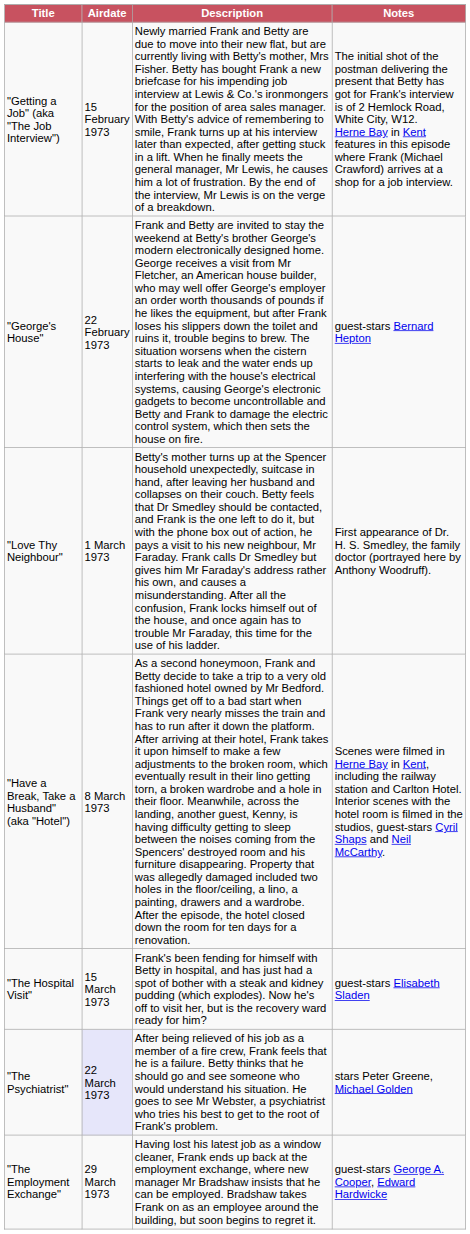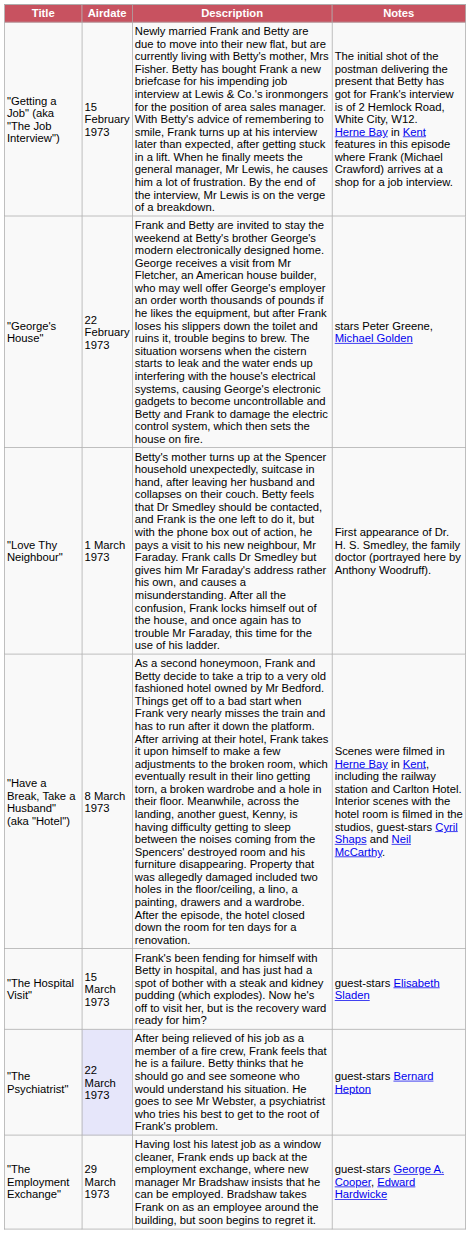"George's House" | Notes: guest-stars Bernard Hepton -> stars Peter Greene, Michael Golden
"The Psychiatrist" | Notes: stars Peter Greene, Michael Golden -> guest-stars Bernard Hepton
